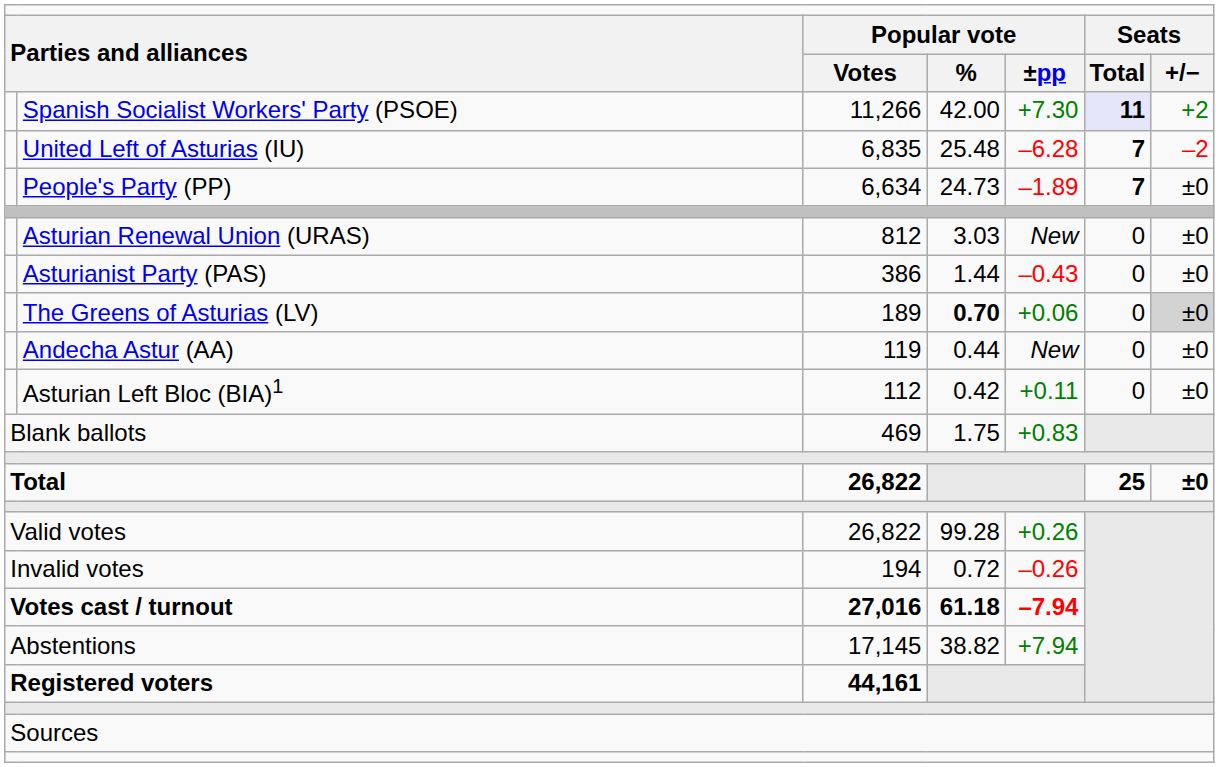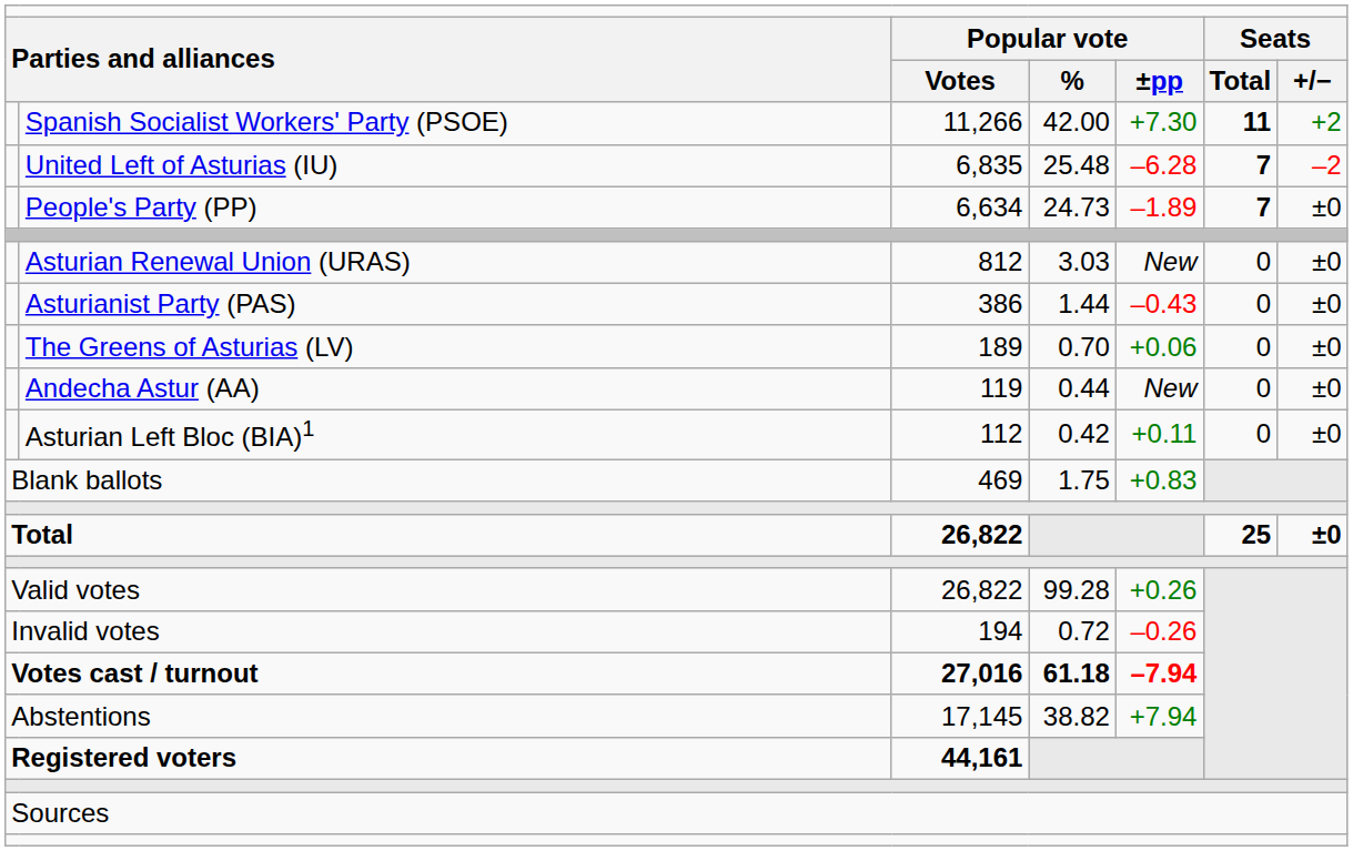Spanish Socialist Workers' Party (PSOE) | column 6: lavender background -> no background
The Greens of Asturias (LV) | column 4: bold -> normal
The Greens of Asturias (LV) | column 7: lightgrey background -> no background
